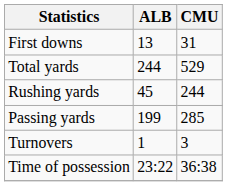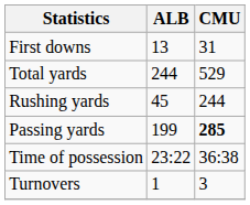Passing yards | CMU: normal -> bold
rows swapped: Turnovers <-> Time of possession
